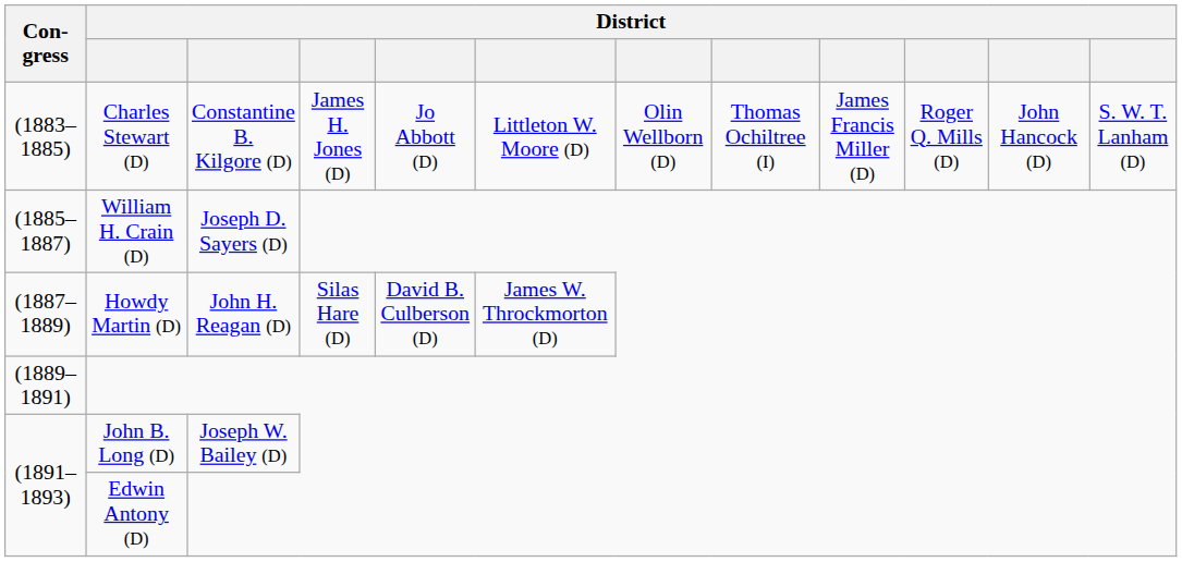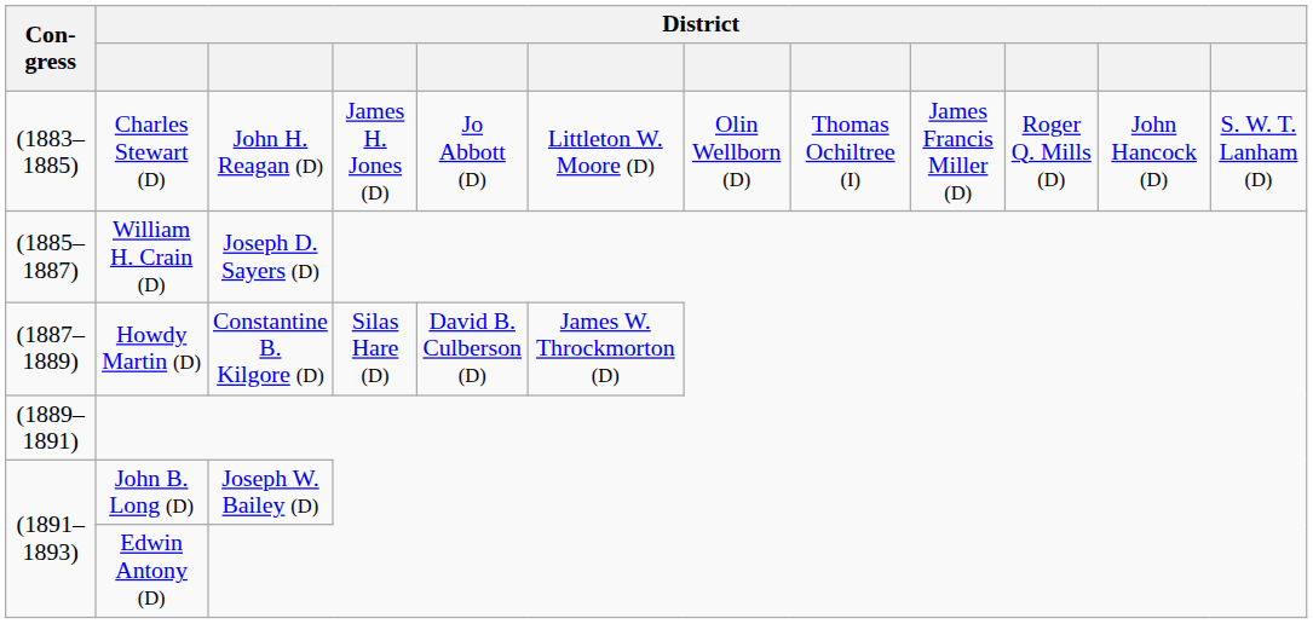Charles Stewart (D) | column 3: Constantine B. Kilgore (D) -> John H. Reagan (D)
Howdy Martin (D) | column 3: John H. Reagan (D) -> Constantine B. Kilgore (D)
